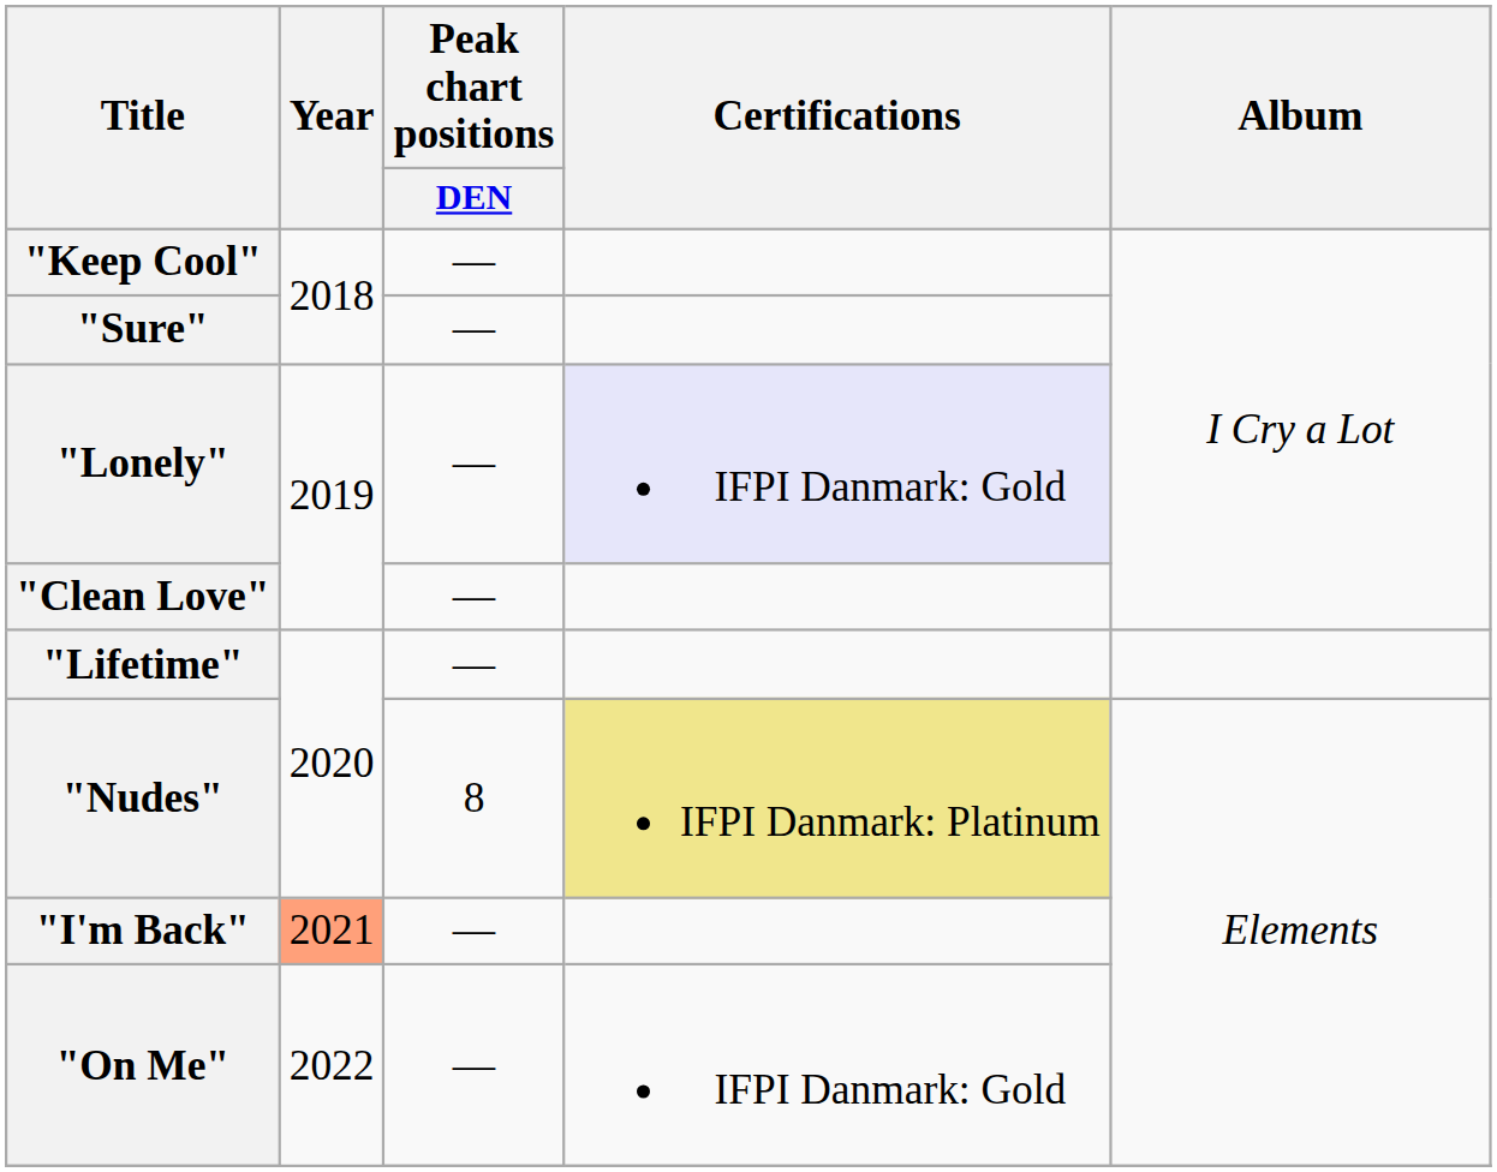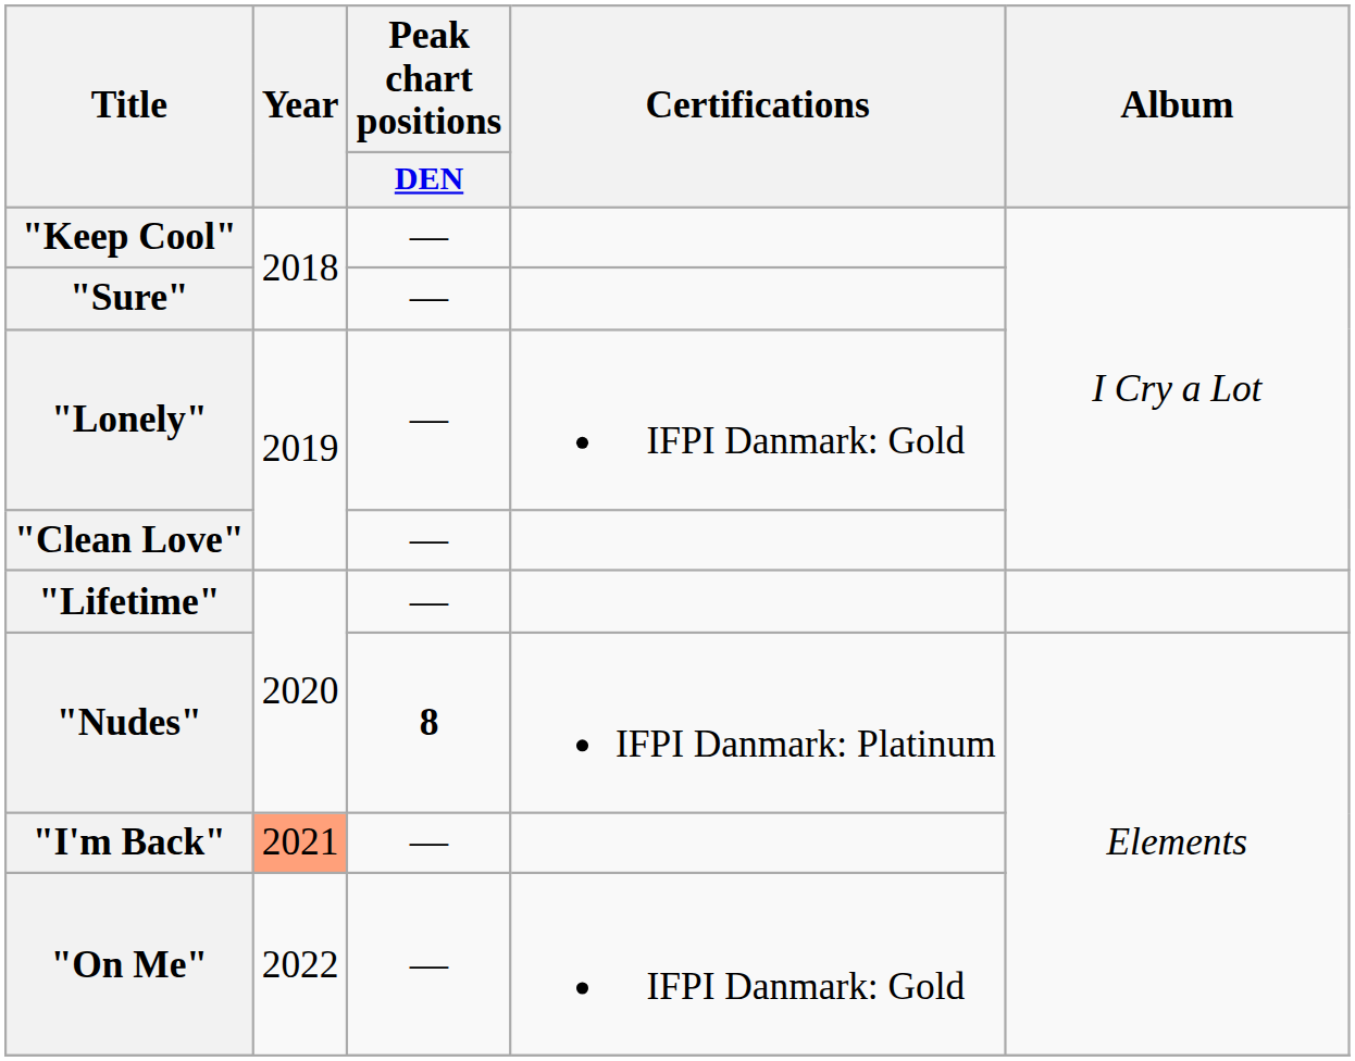"Lonely" | Certifications: lavender background -> no background
"Nudes" | Peak chart positions / DEN: normal -> bold
"Nudes" | Certifications: khaki background -> no background
